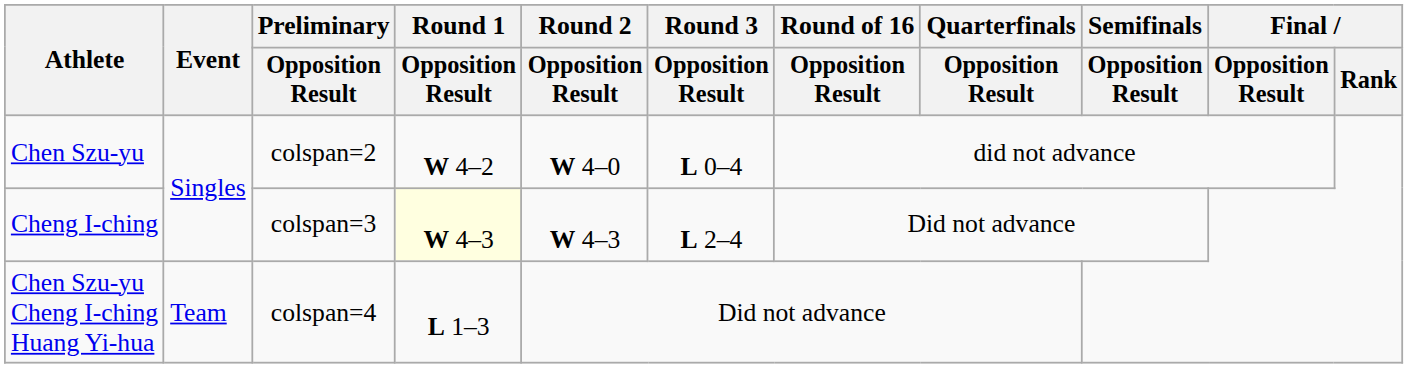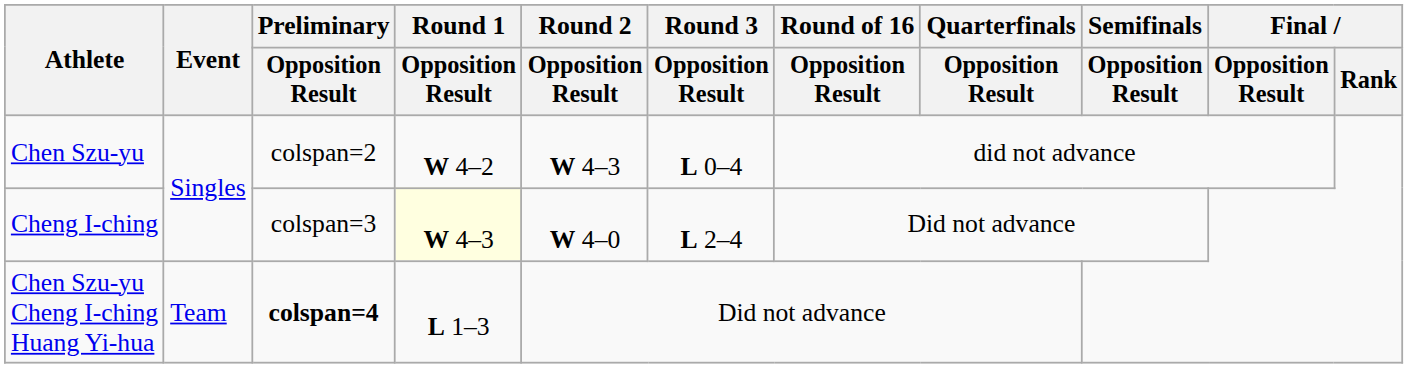Chen Szu-yu | Round 2 / Opposition Result: W 4–0 -> W 4–3
Cheng I-ching | Round 2 / Opposition Result: W 4–3 -> W 4–0
Chen Szu-yu Cheng I-ching Huang Yi-hua | Preliminary / Opposition Result: normal -> bold
